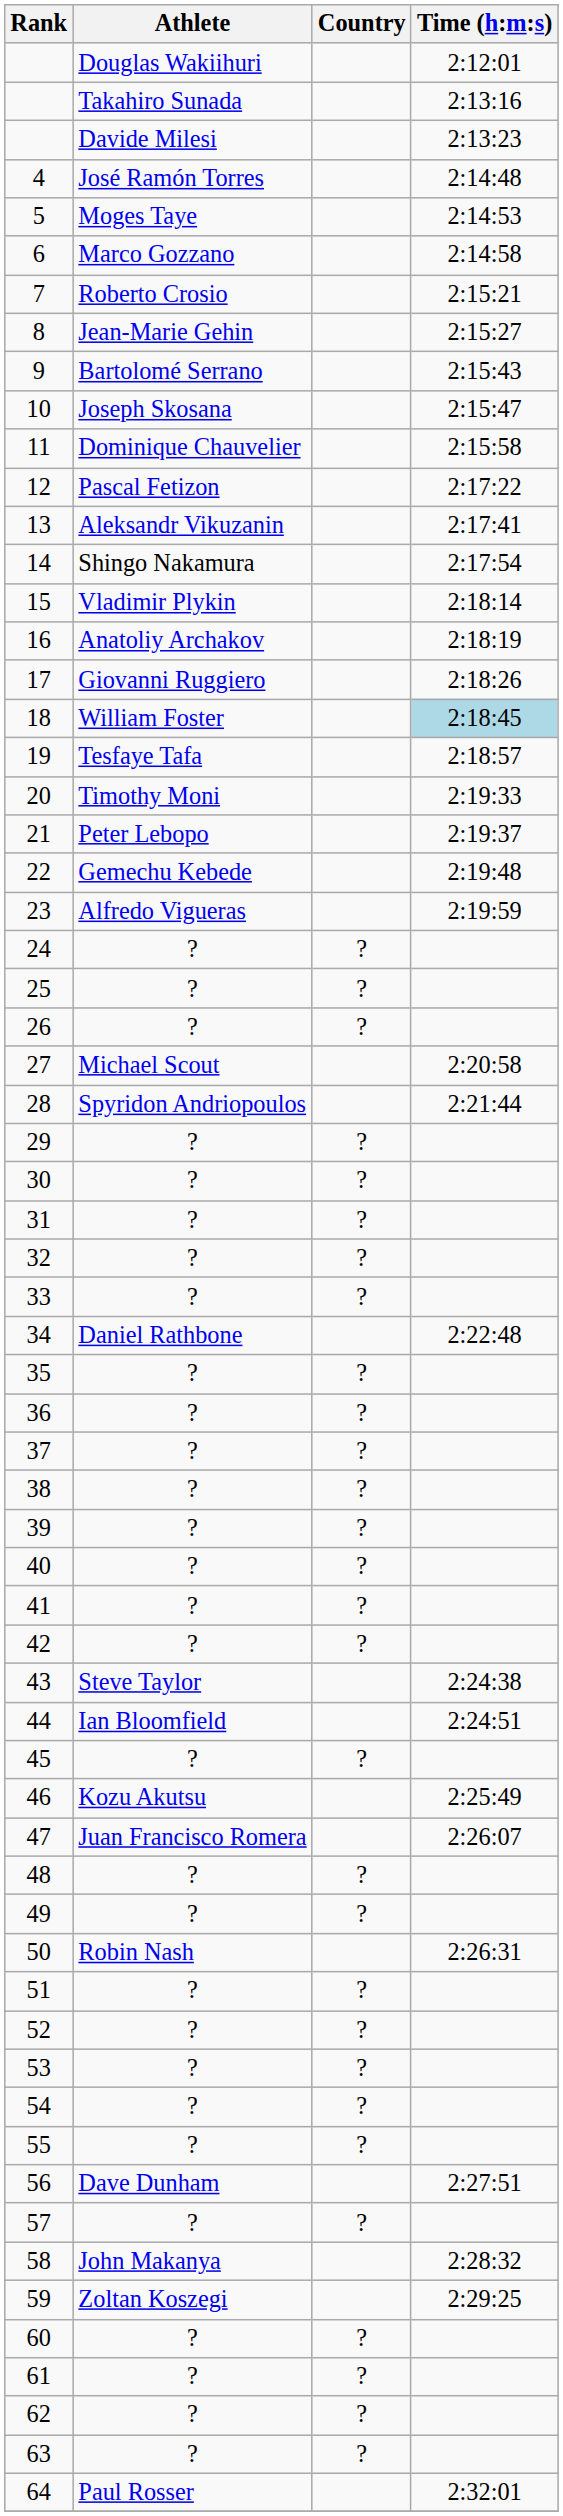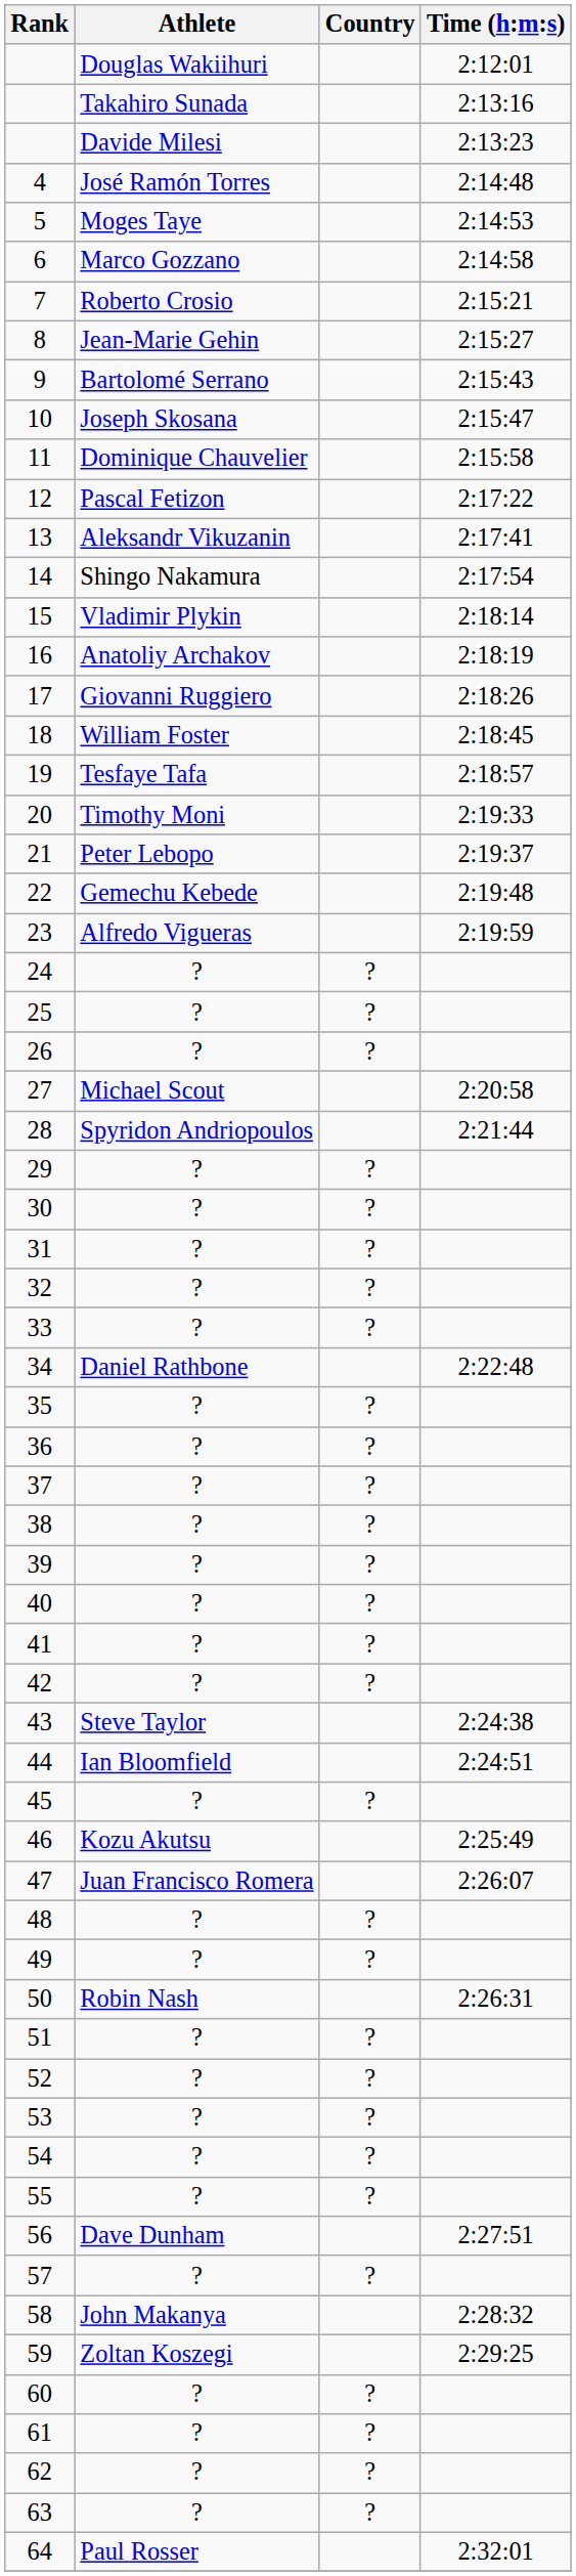18 | Time (h:m:s): lightblue background -> no background
